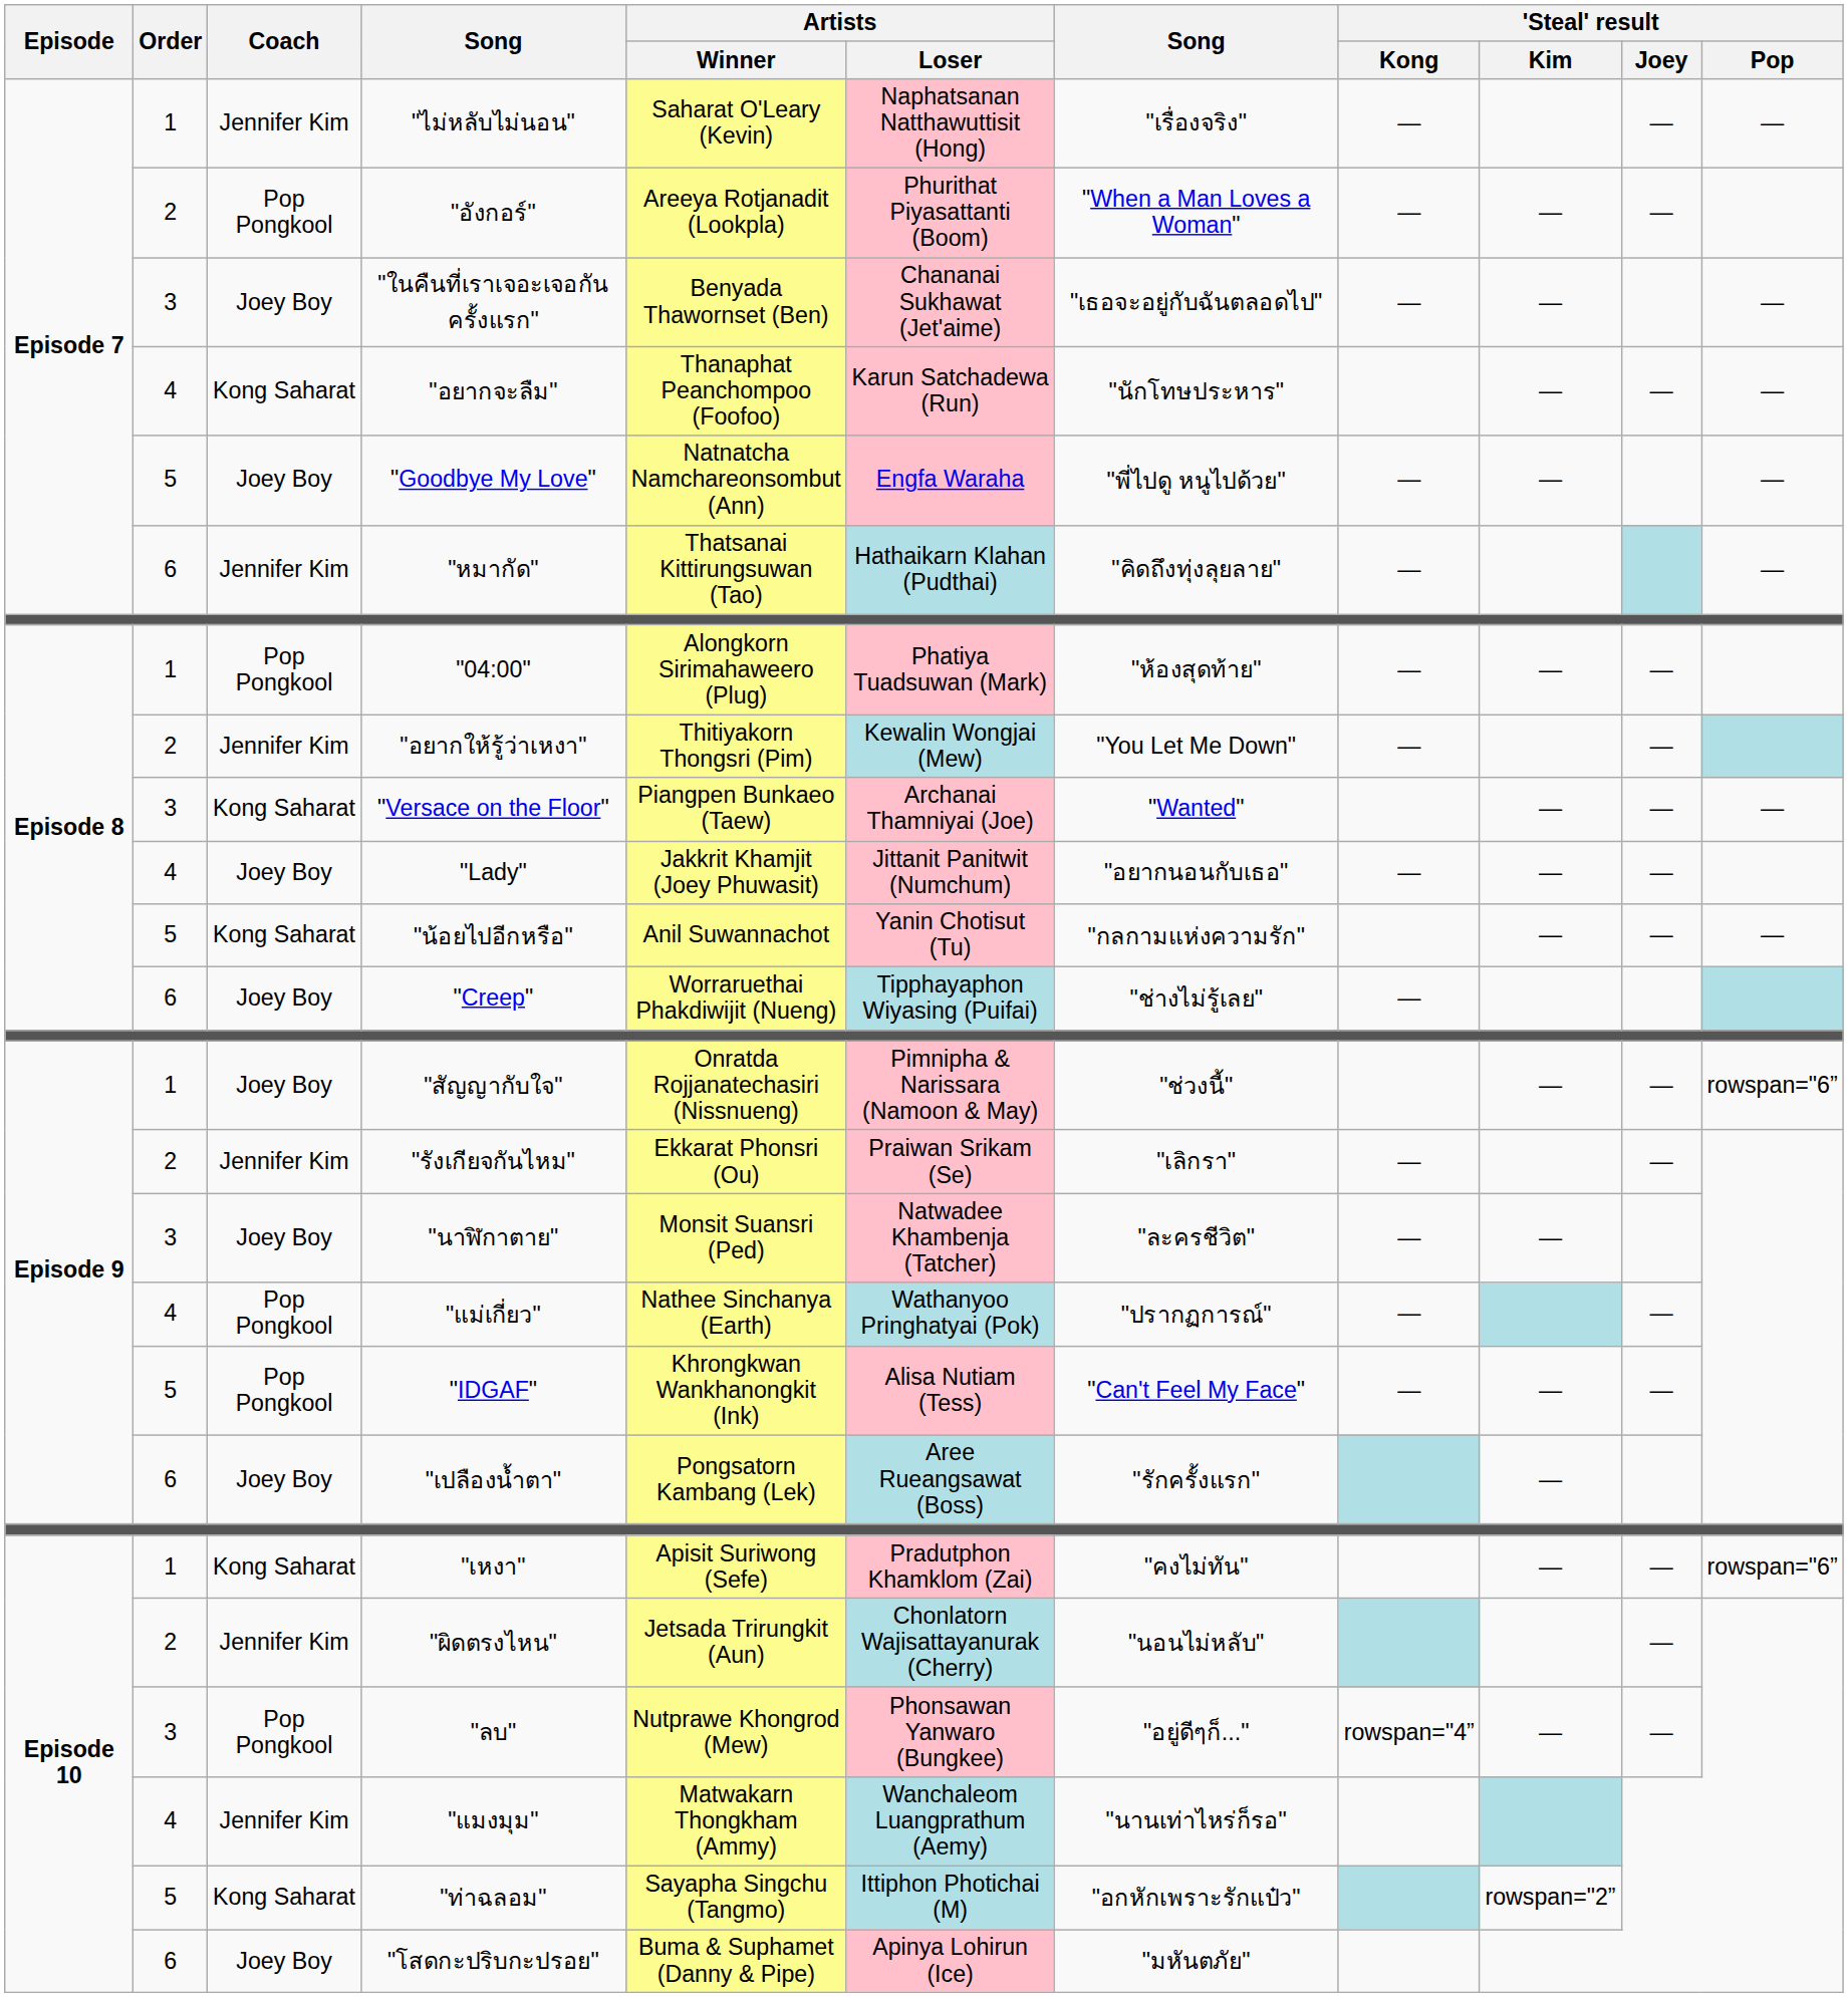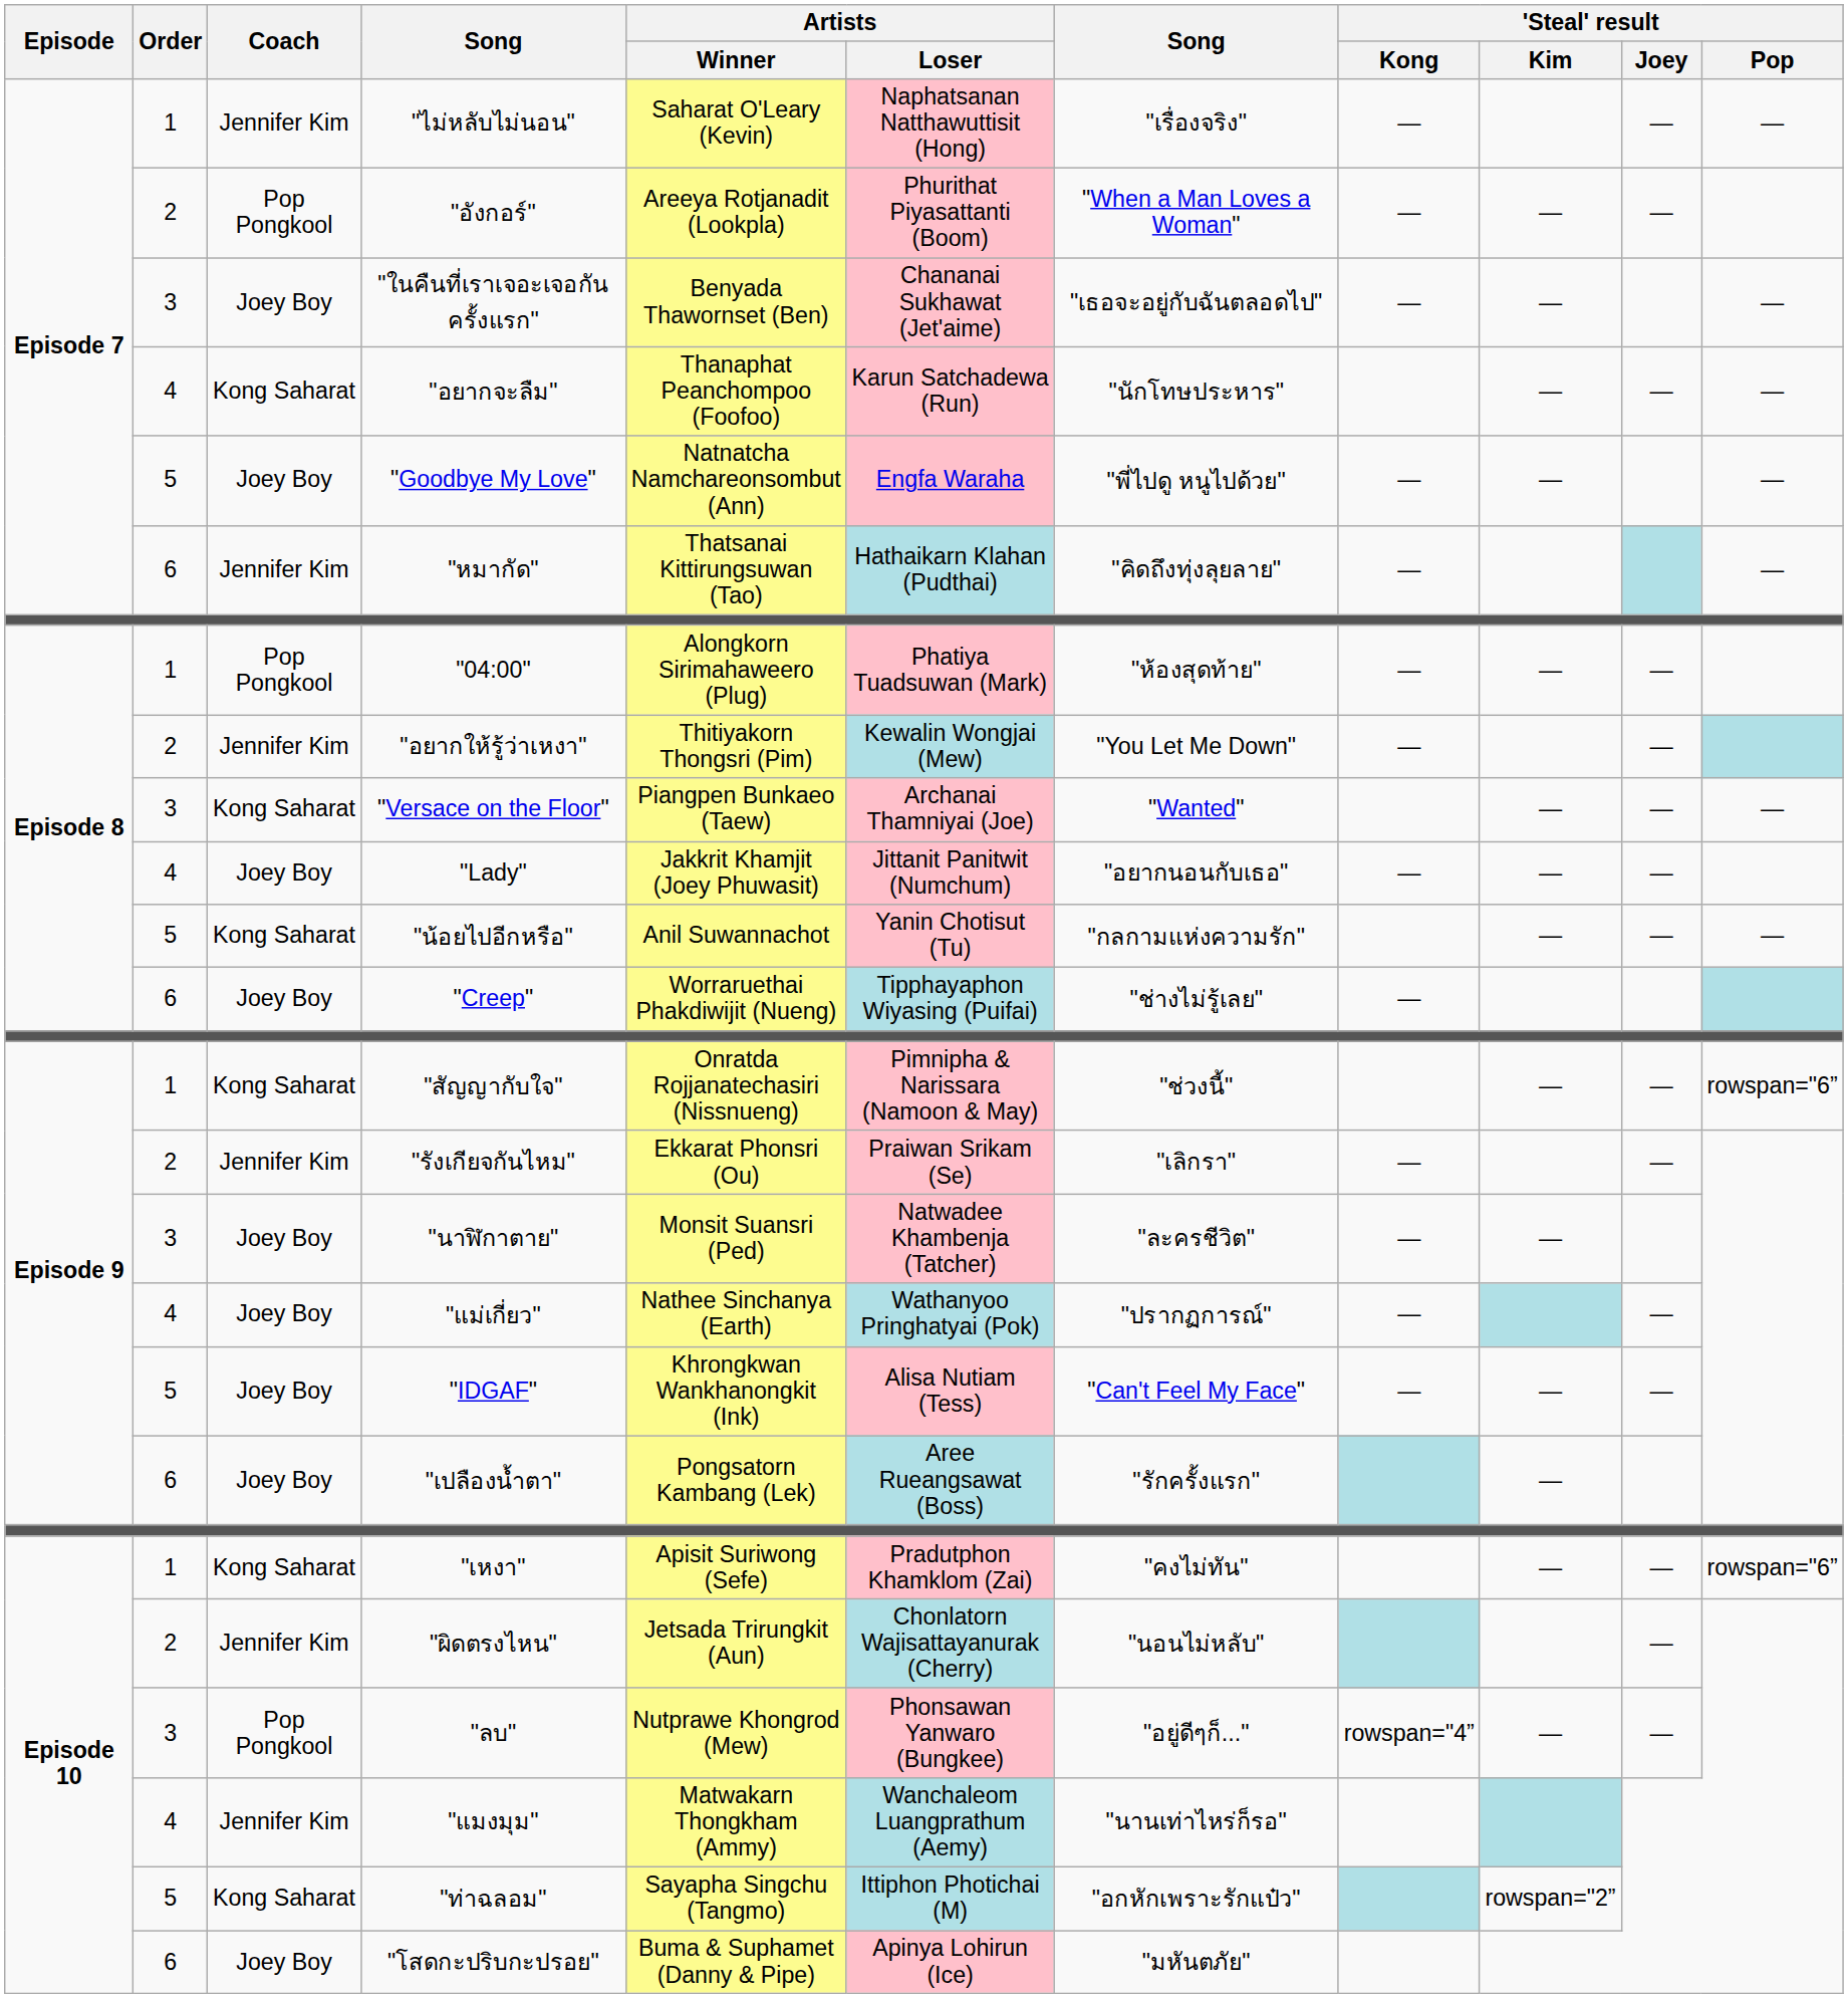"สัญญากับใจ" | Coach: Joey Boy -> Kong Saharat
"แม่เกี่ยว" | Coach: Pop Pongkool -> Joey Boy
"IDGAF" | Coach: Pop Pongkool -> Joey Boy
